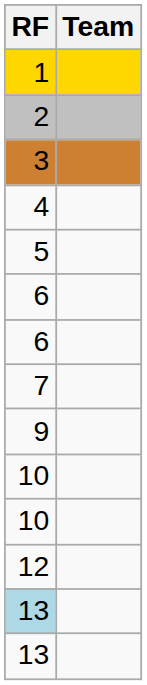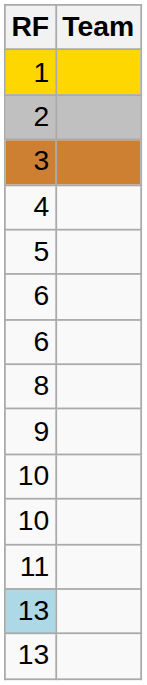row 9 | RF: 7 -> 8
row 13 | RF: 12 -> 11
